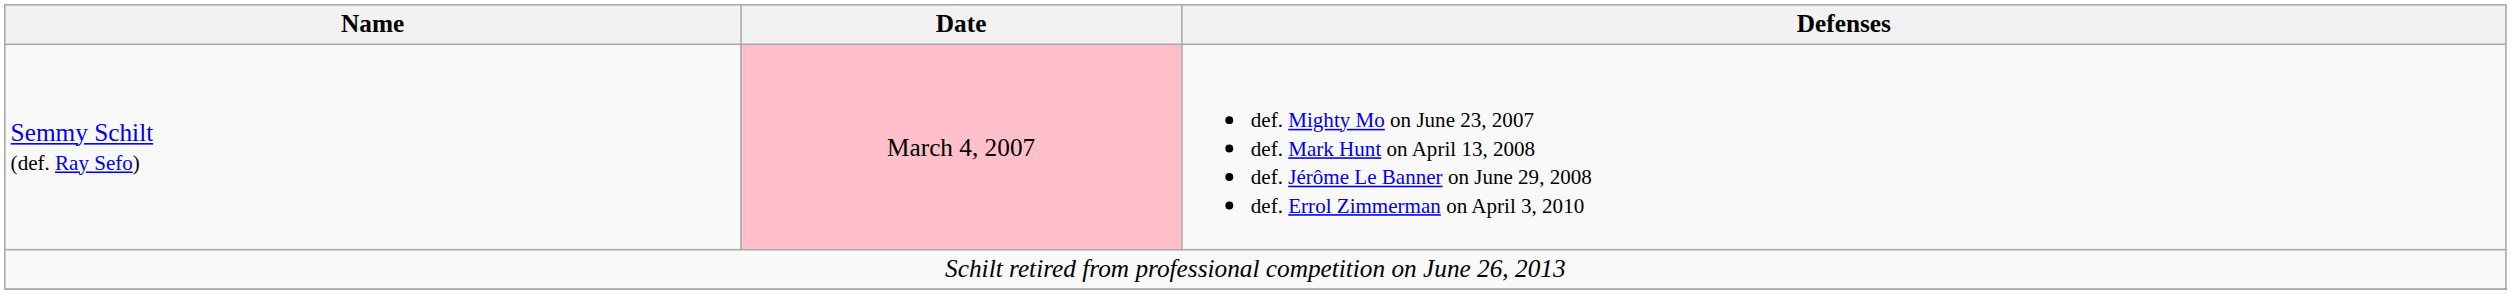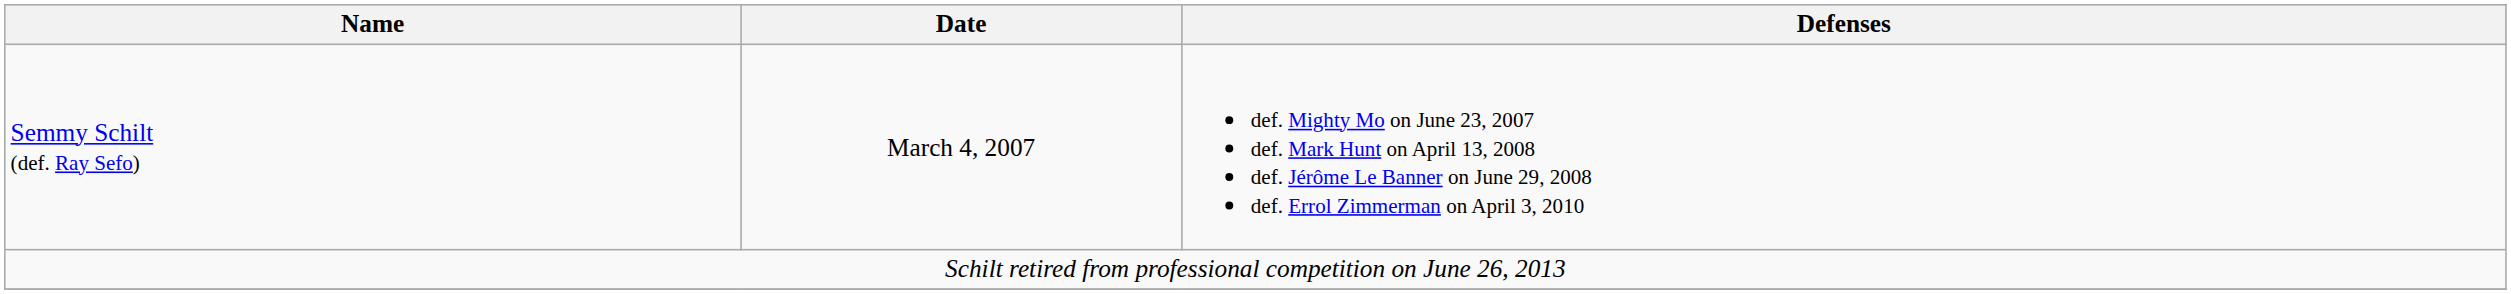Semmy Schilt (def. Ray Sefo) | Date: pink background -> no background
